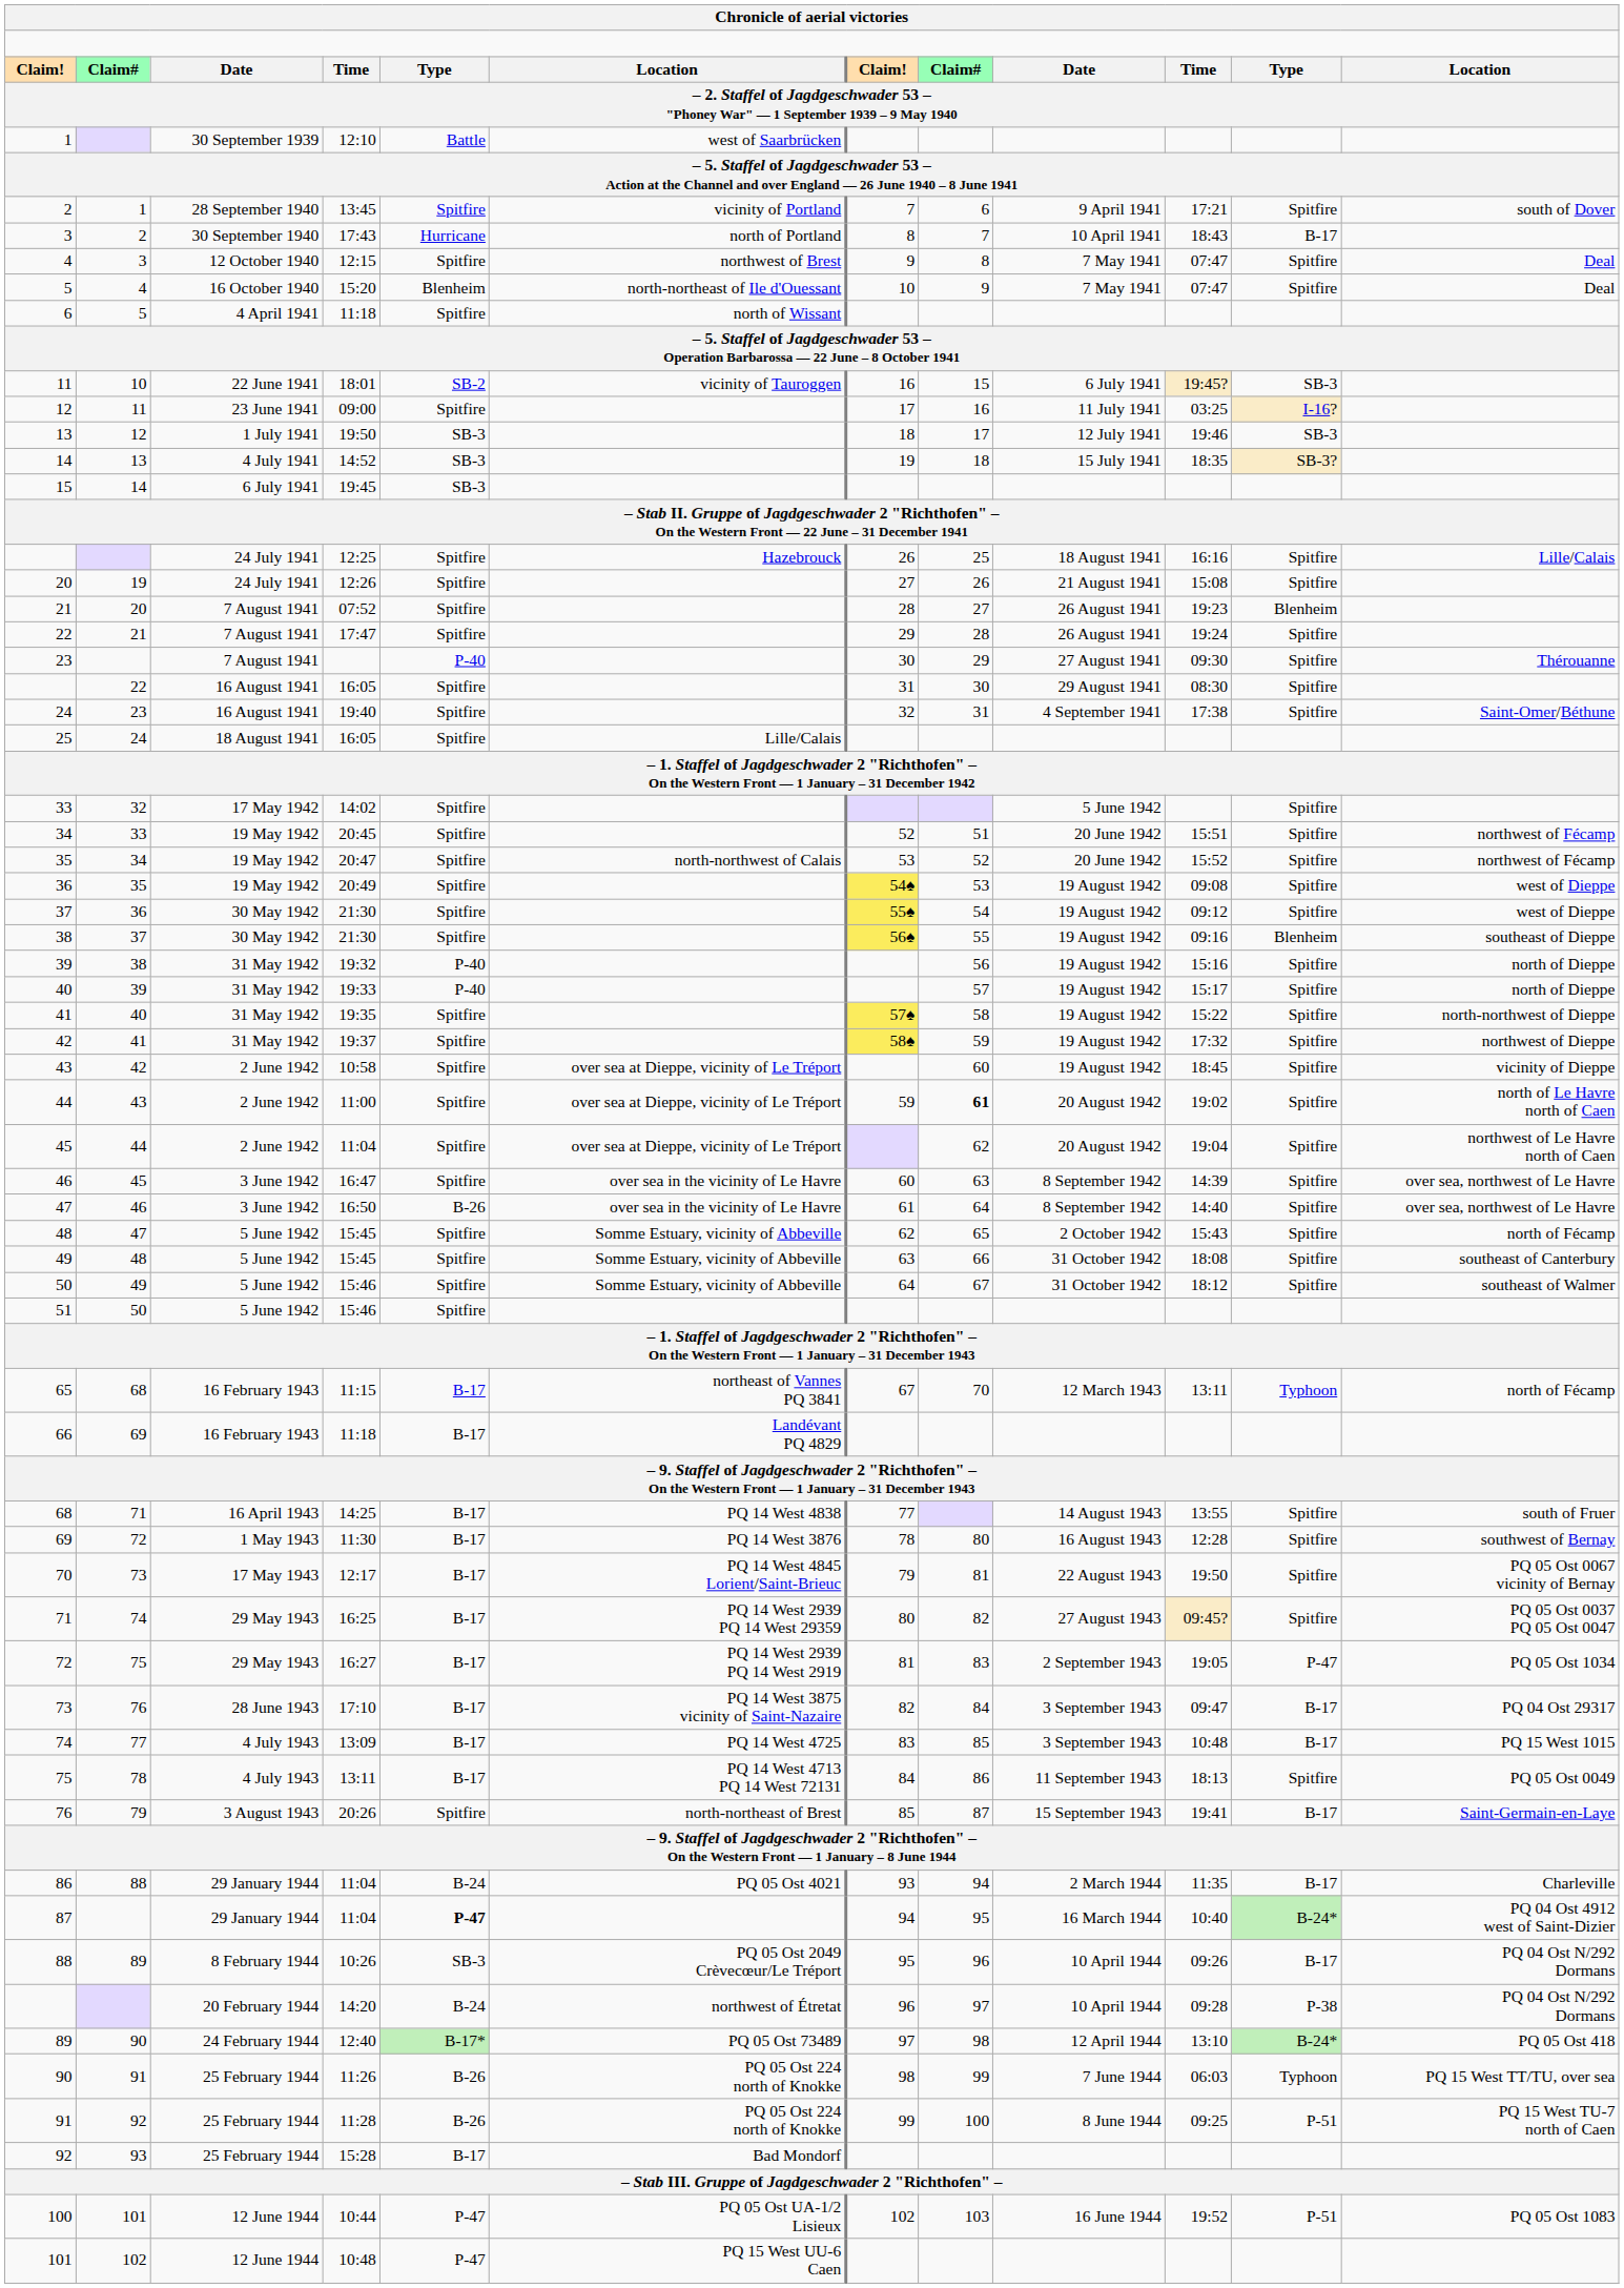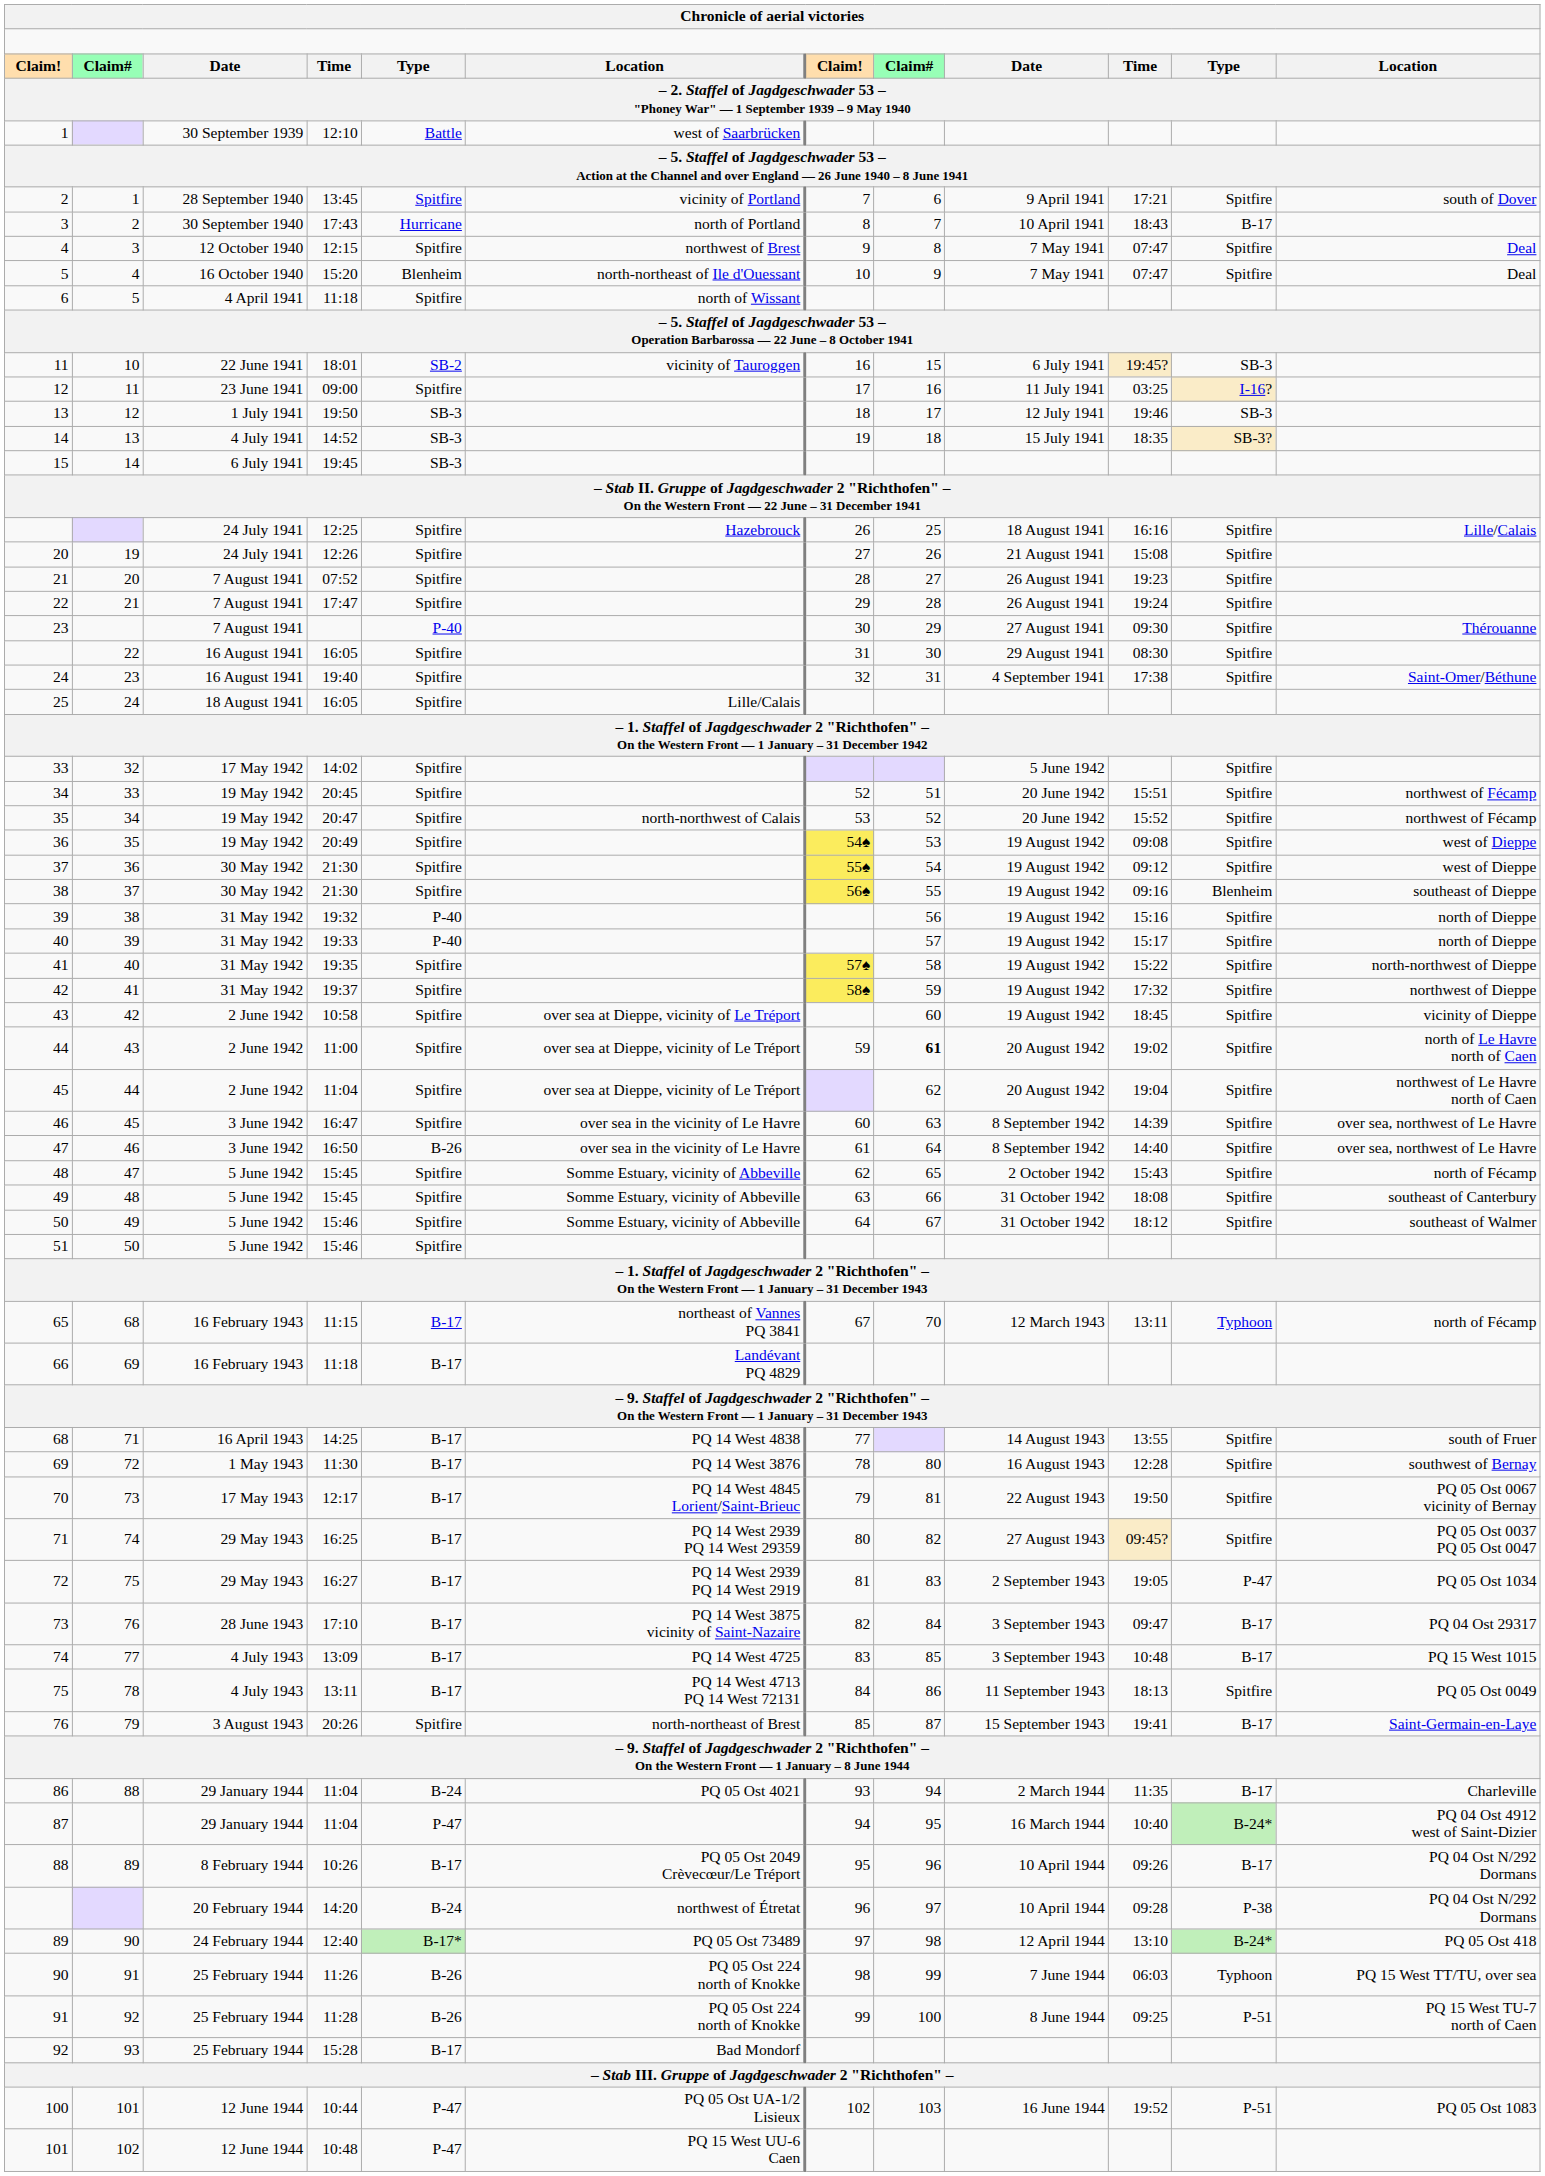row 21 | column 11: Blenheim -> Spitfire
row 62 | column 5: bold -> normal
row 63 | column 5: SB-3 -> B-17
